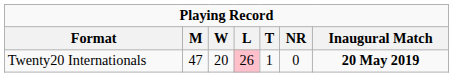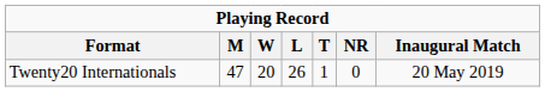Twenty20 Internationals | L: pink background -> no background
Twenty20 Internationals | Inaugural Match: bold -> normal
